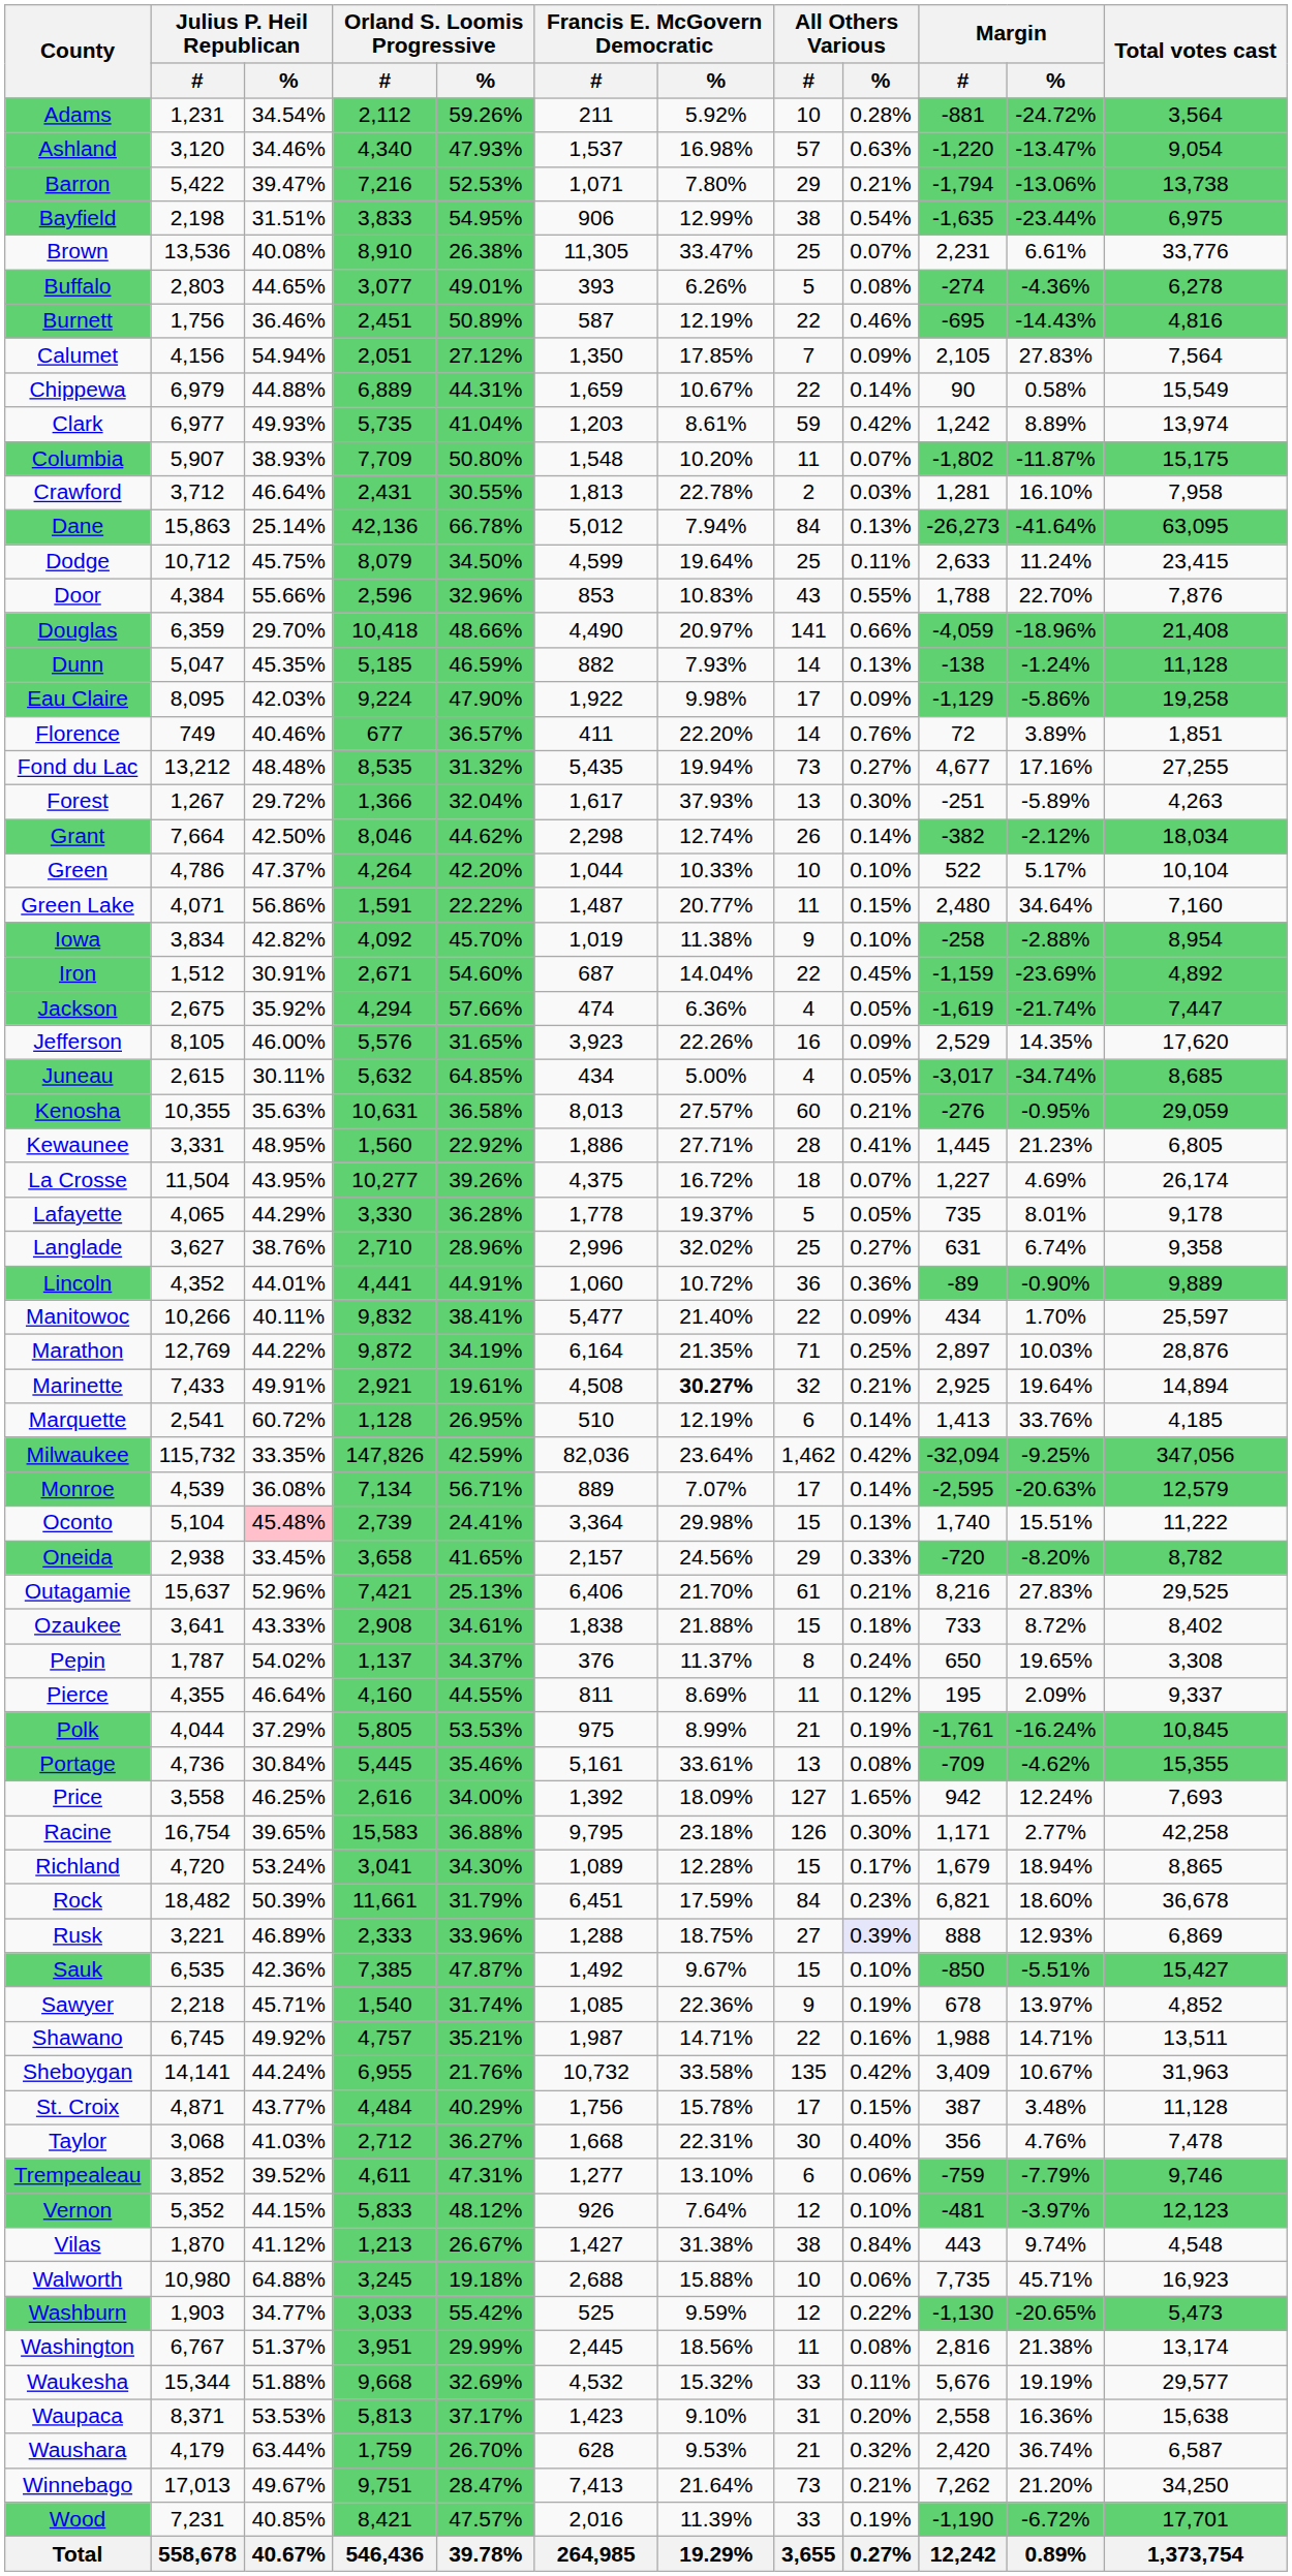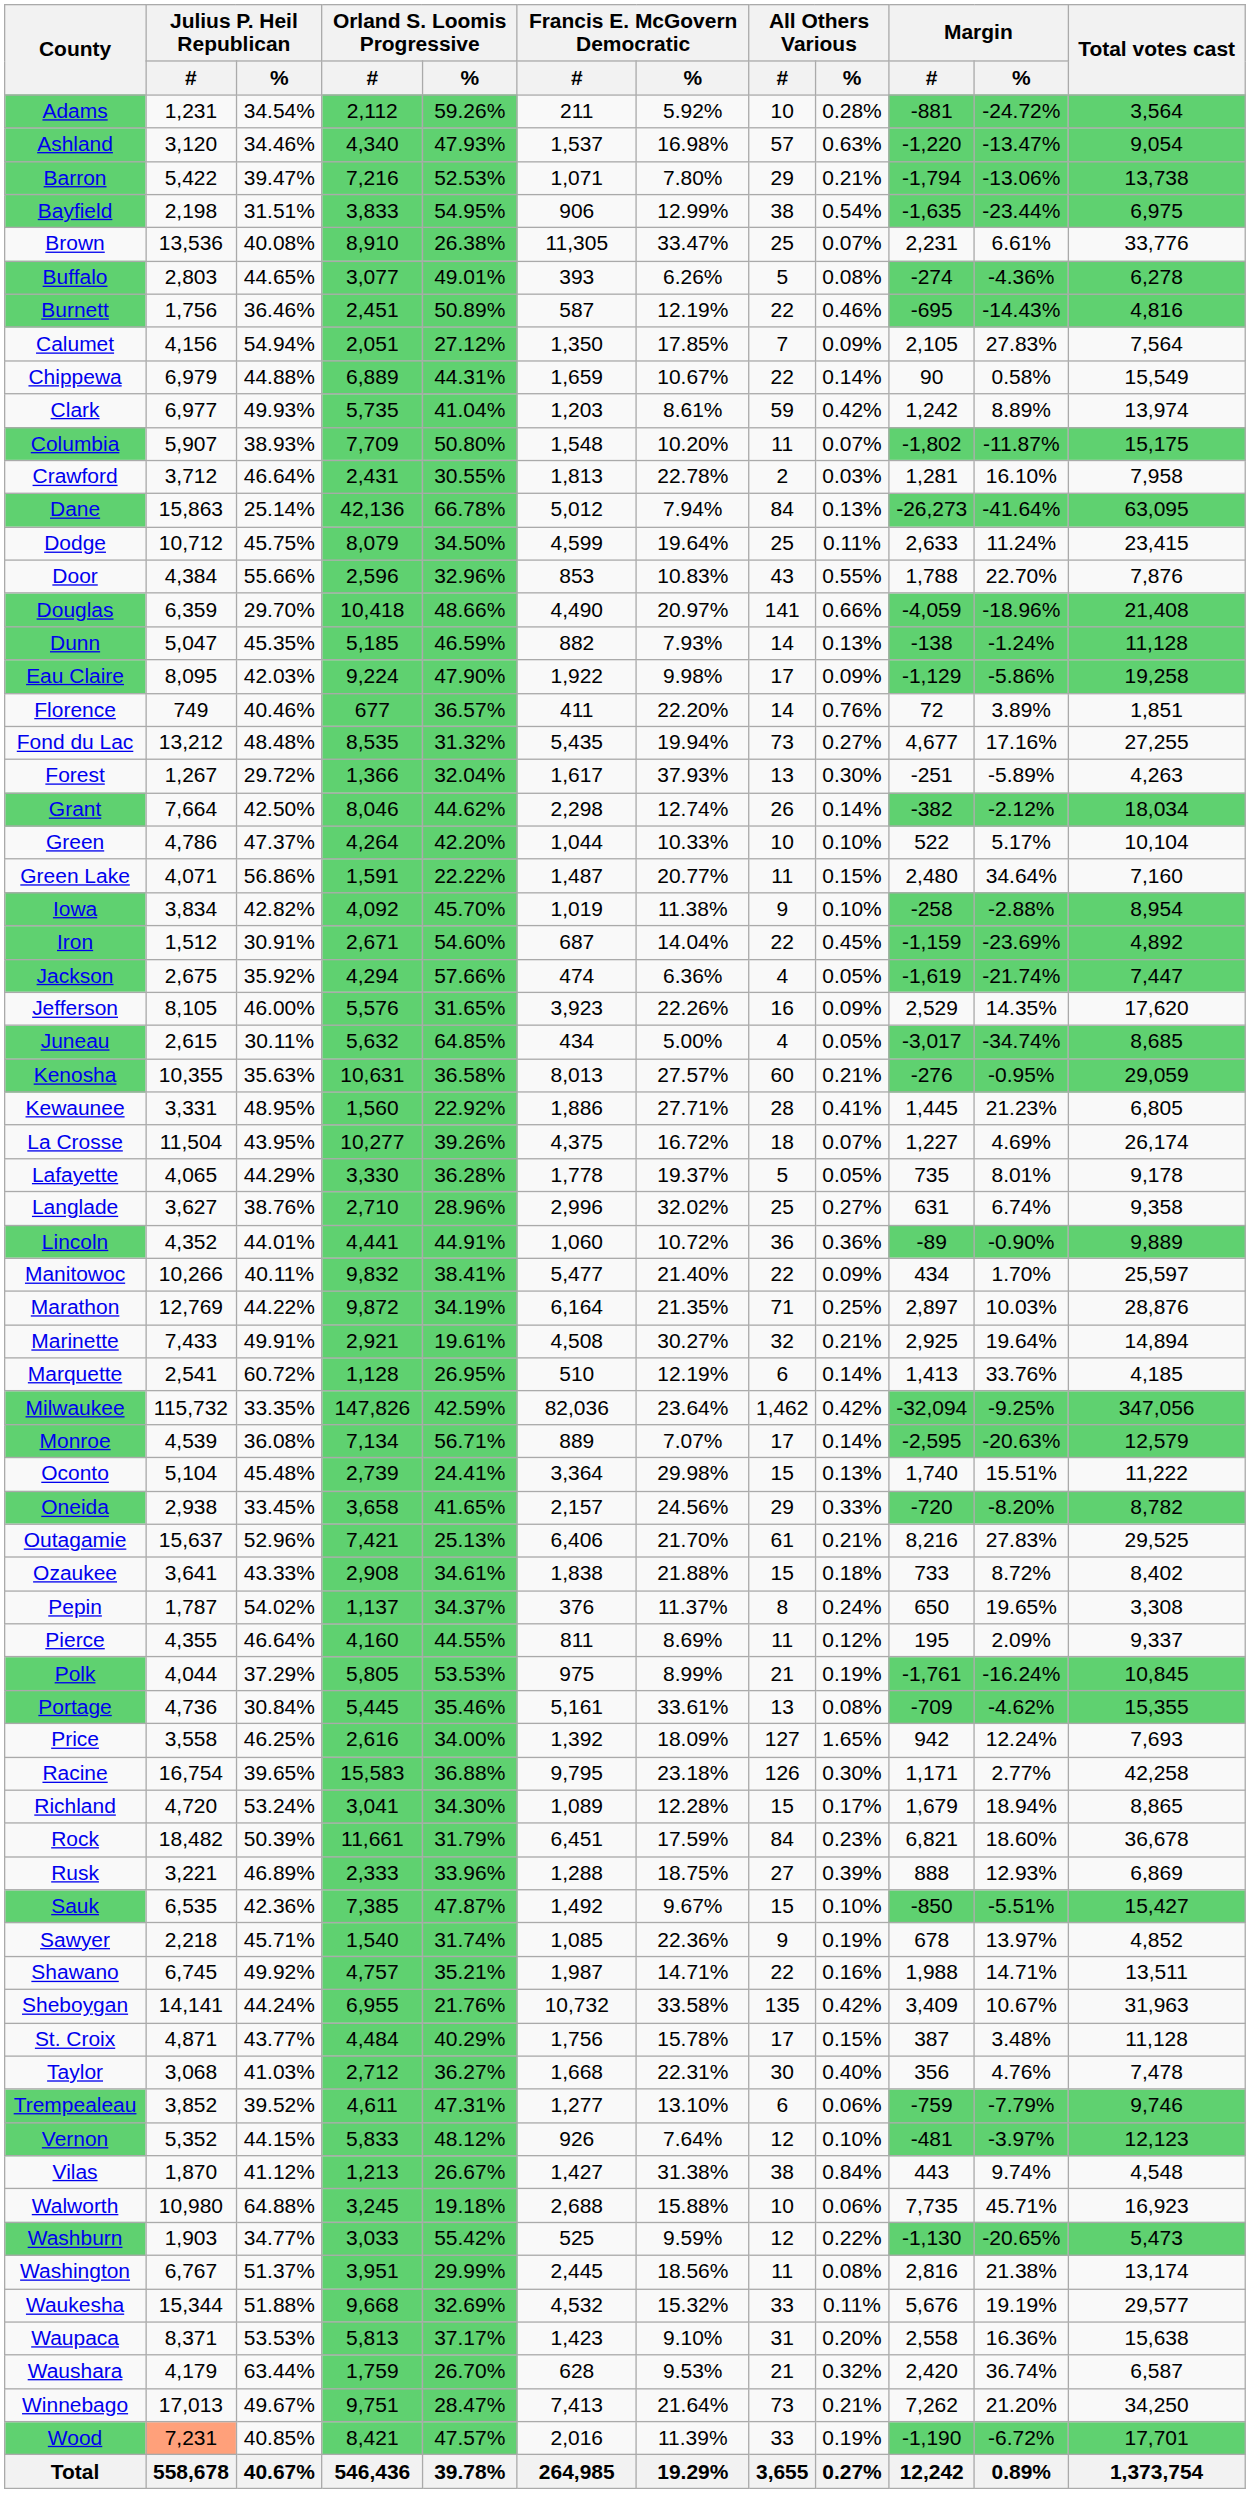Marinette | Francis E. McGovern Democratic / %: bold -> normal
Oconto | Julius P. Heil Republican / %: pink background -> no background
Rusk | All Others Various / %: lavender background -> no background
Wood | Julius P. Heil Republican / #: no background -> lightsalmon background
